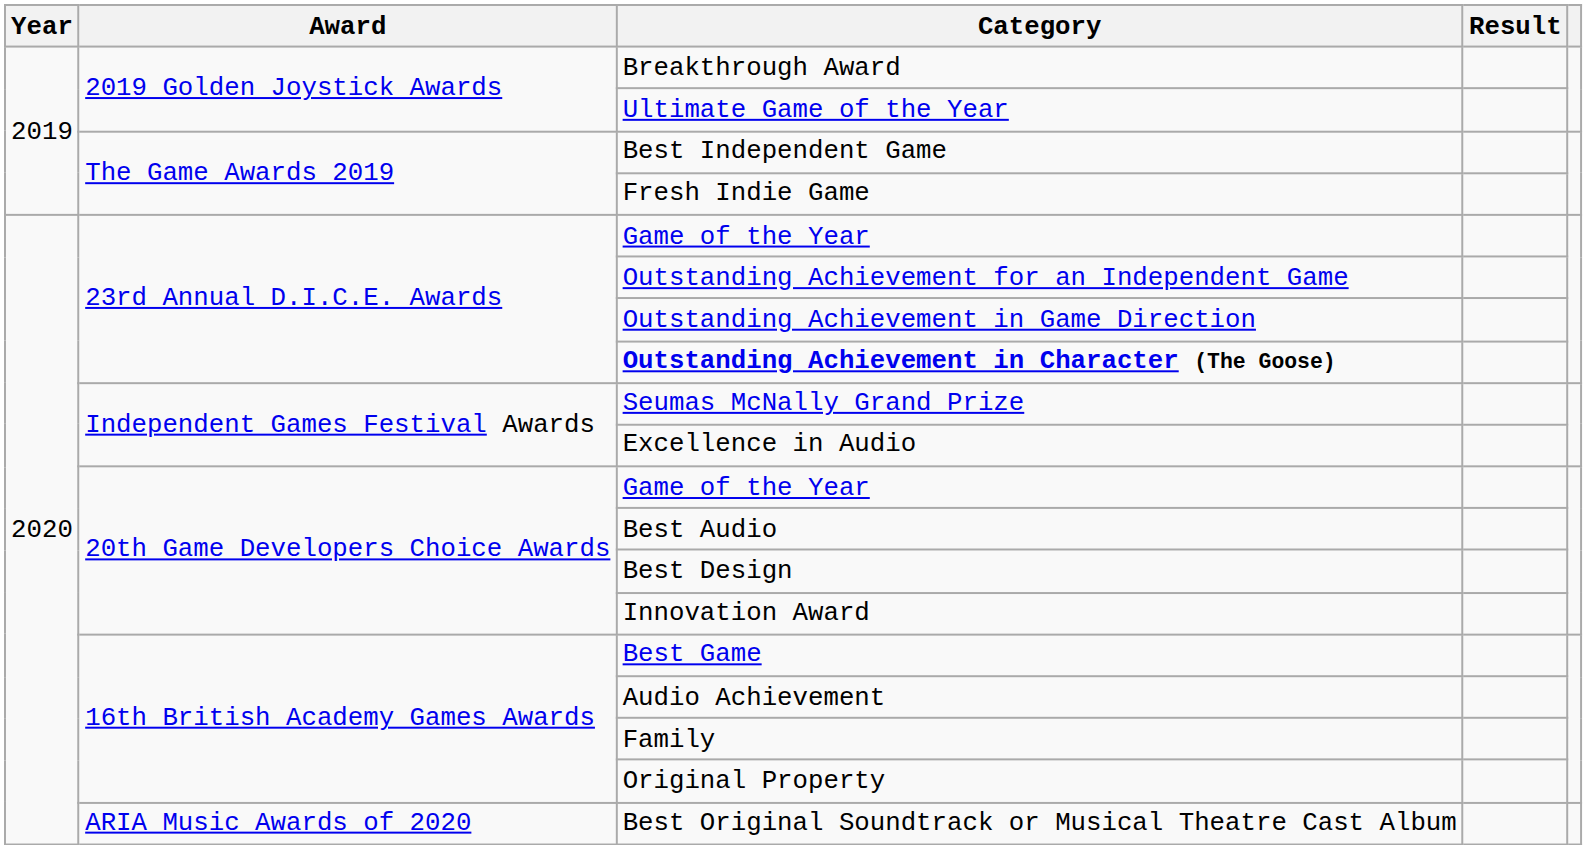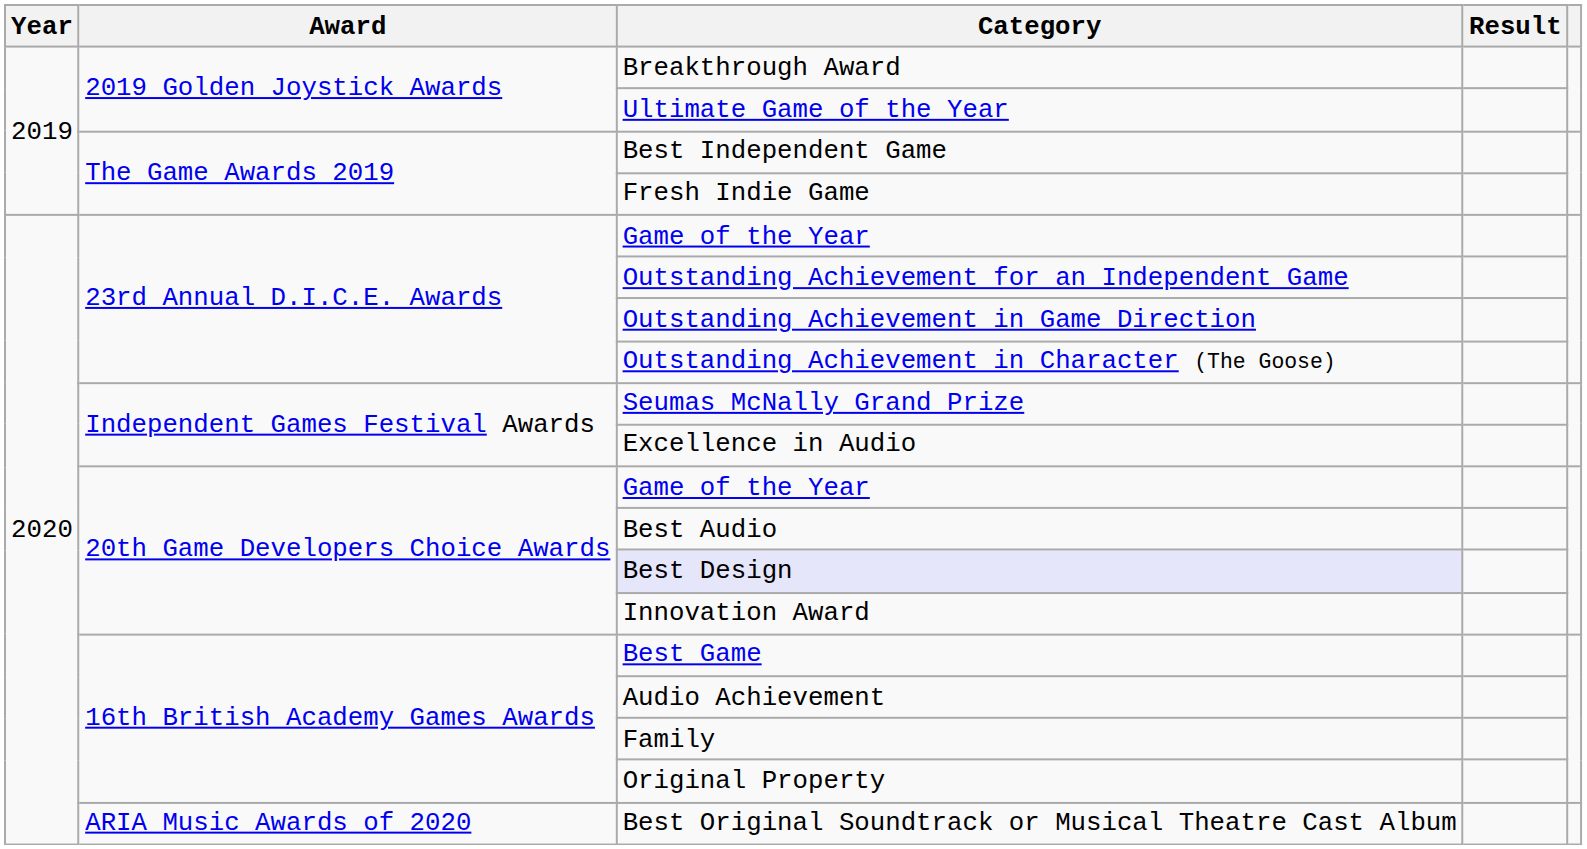Outstanding Achievement in Character (The Goose) | Category: bold -> normal
Best Design | Category: no background -> lavender background
